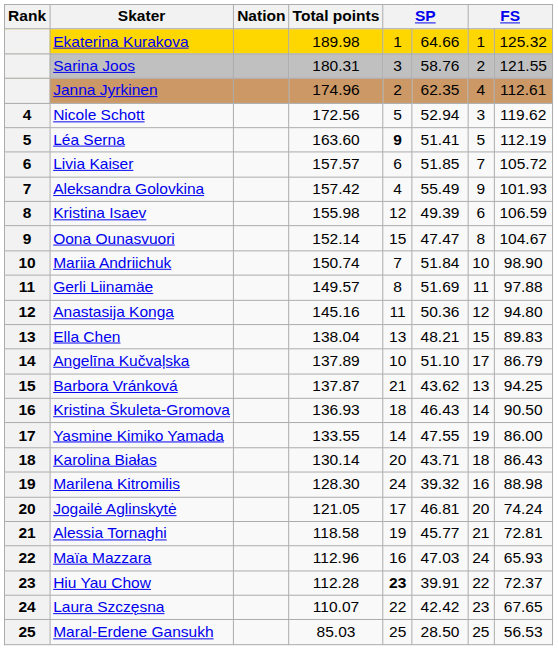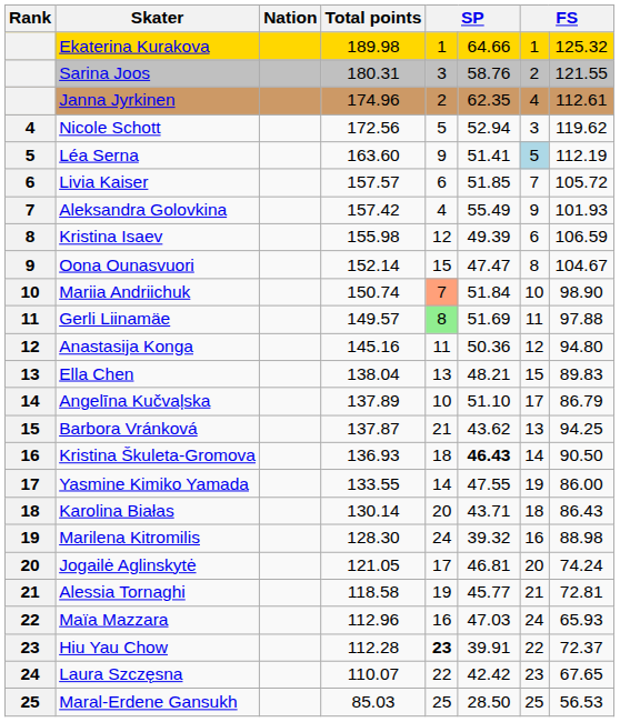Léa Serna | column 5: bold -> normal
Léa Serna | column 7: no background -> lightblue background
Mariia Andriichuk | column 5: no background -> lightsalmon background
Gerli Liinamäe | column 5: no background -> lightgreen background
Kristina Škuleta-Gromova | column 6: normal -> bold
